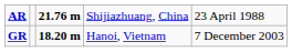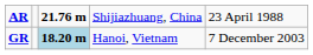GR | column 3: no background -> lightblue background
